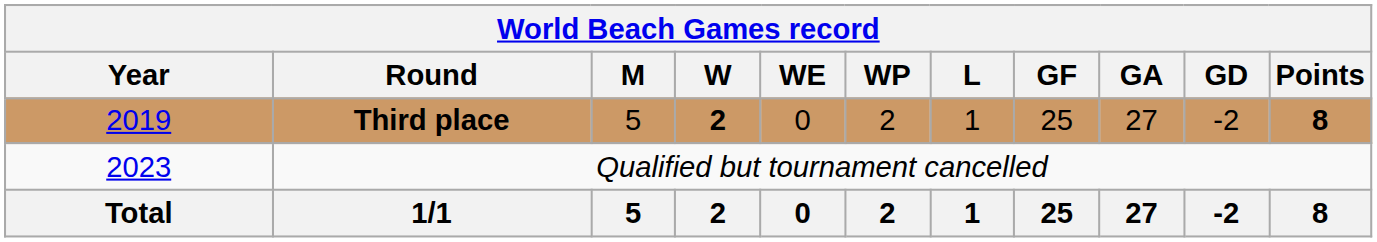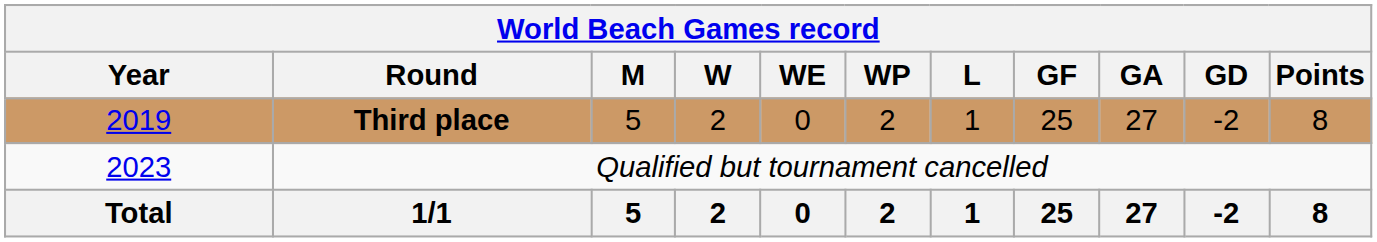Third place | W: bold -> normal
Third place | Points: bold -> normal
